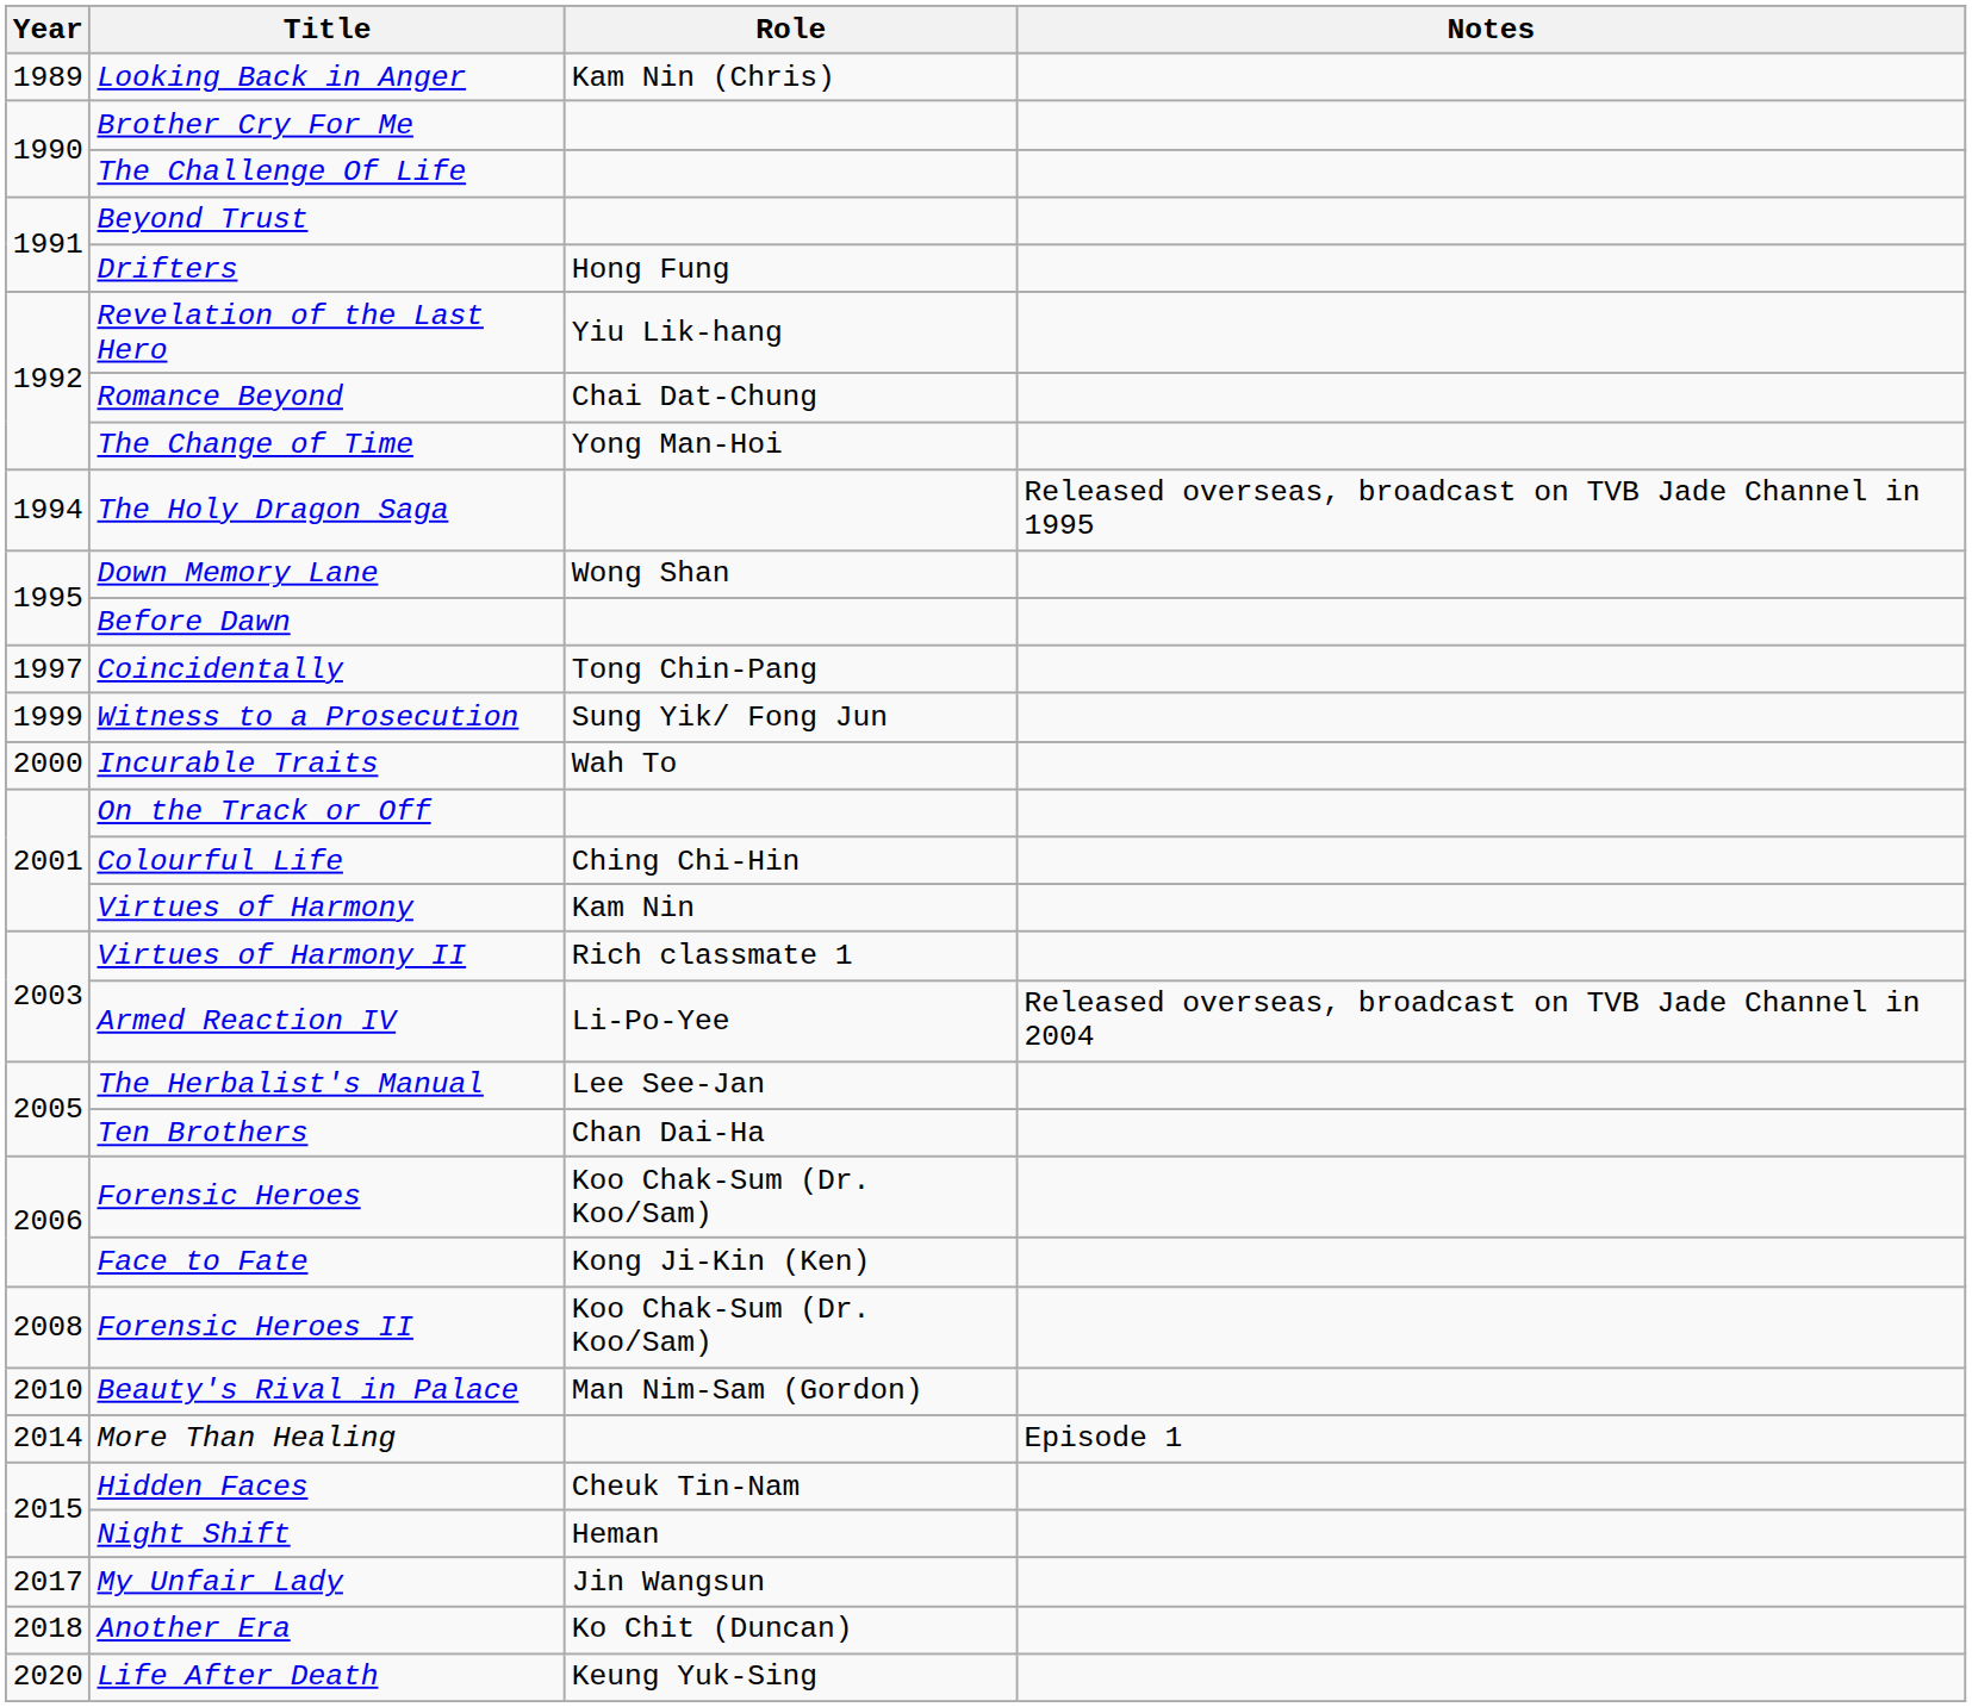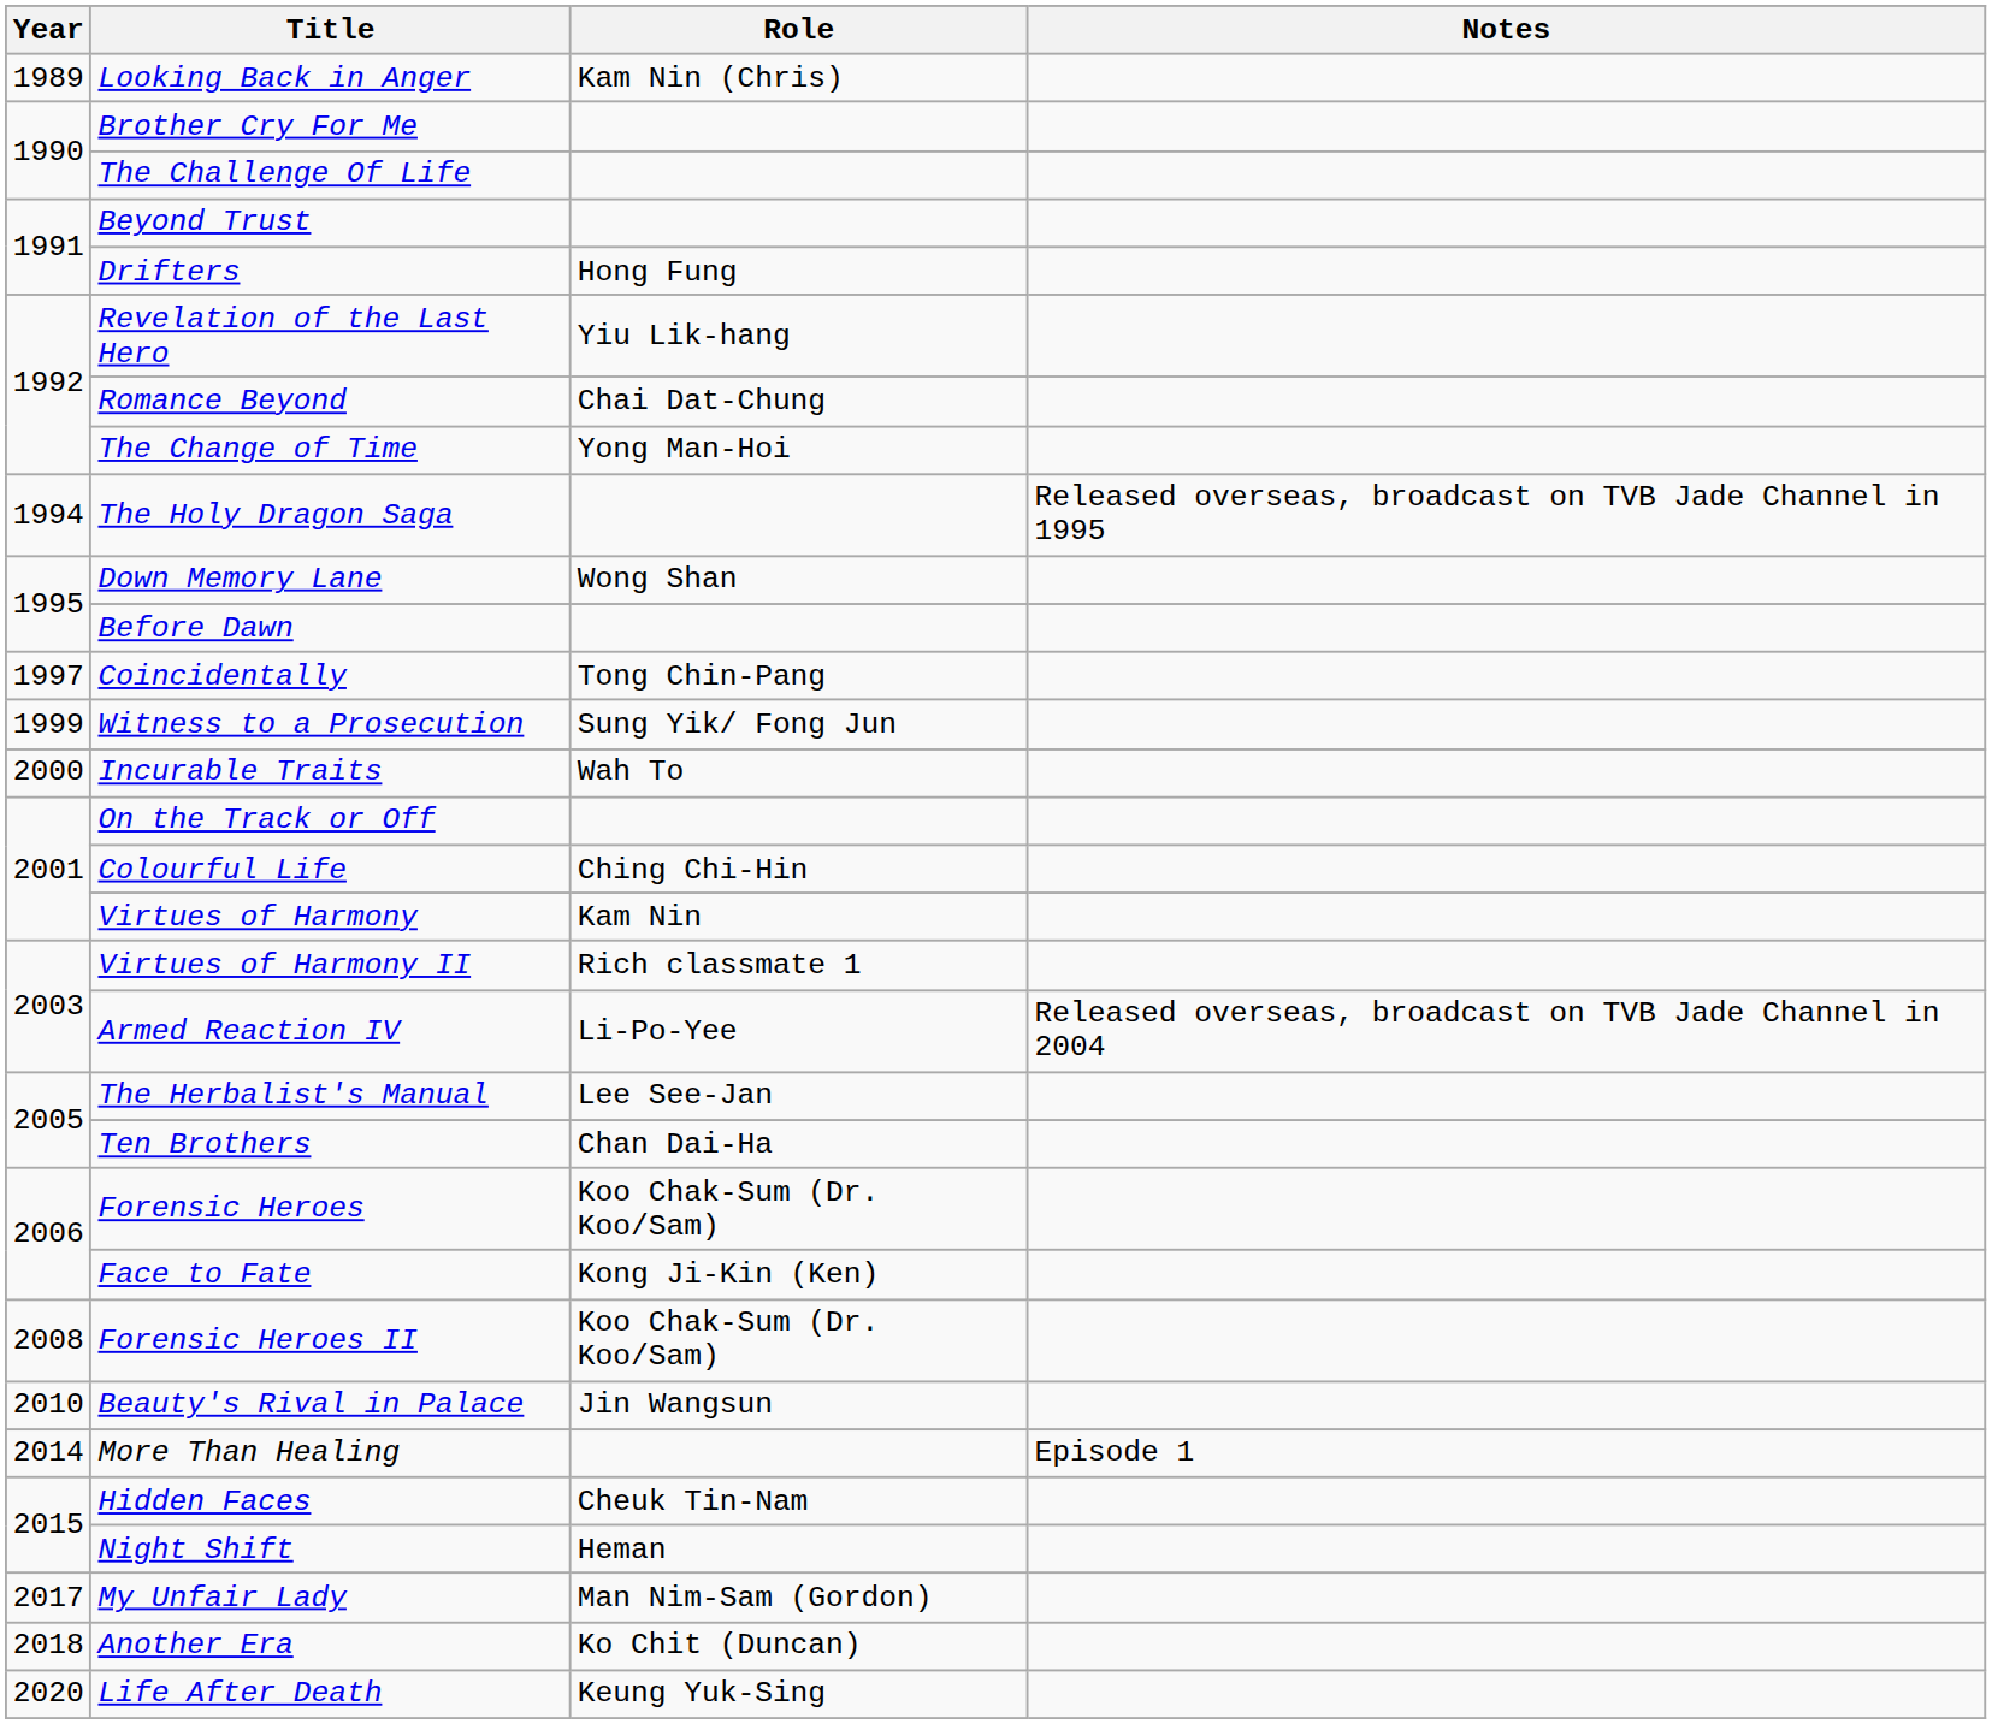Beauty's Rival in Palace | Role: Man Nim-Sam (Gordon) -> Jin Wangsun
My Unfair Lady | Role: Jin Wangsun -> Man Nim-Sam (Gordon)
